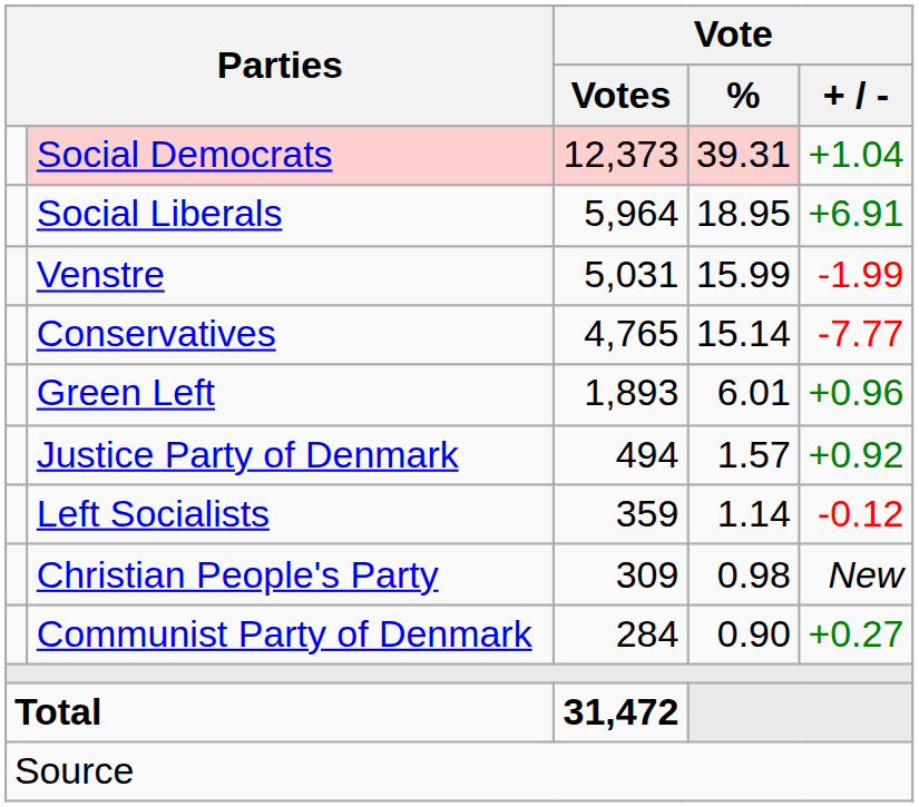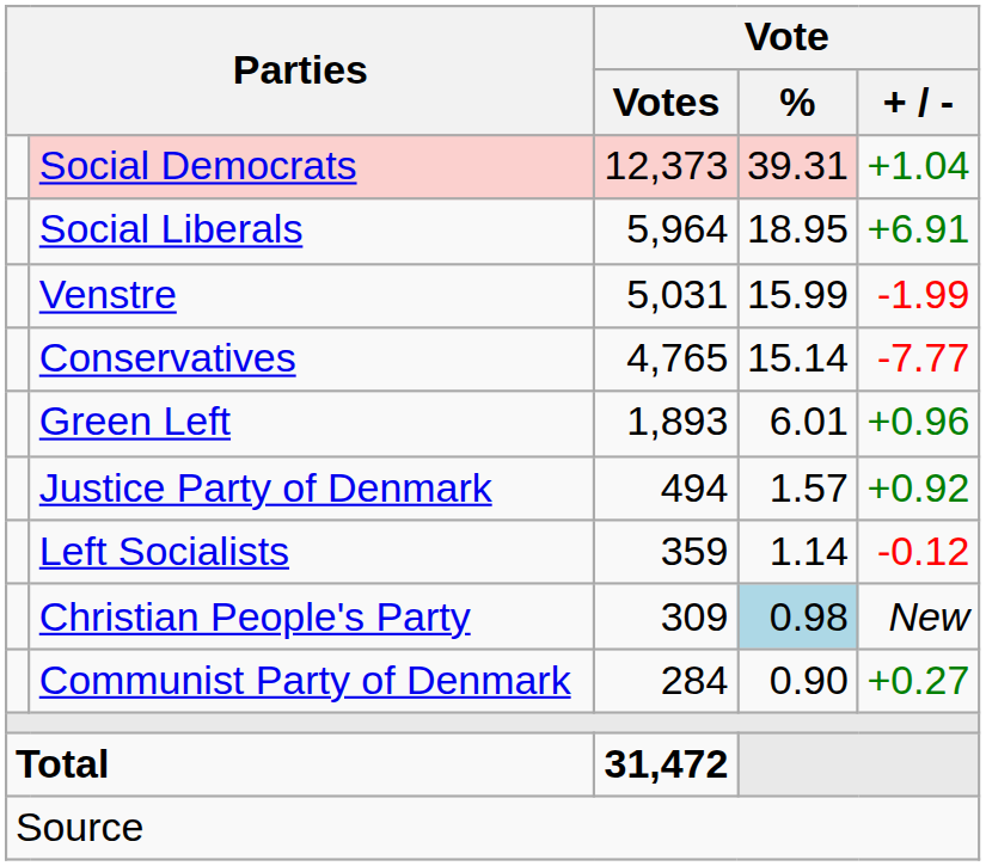Christian People's Party | Vote / %: no background -> lightblue background
